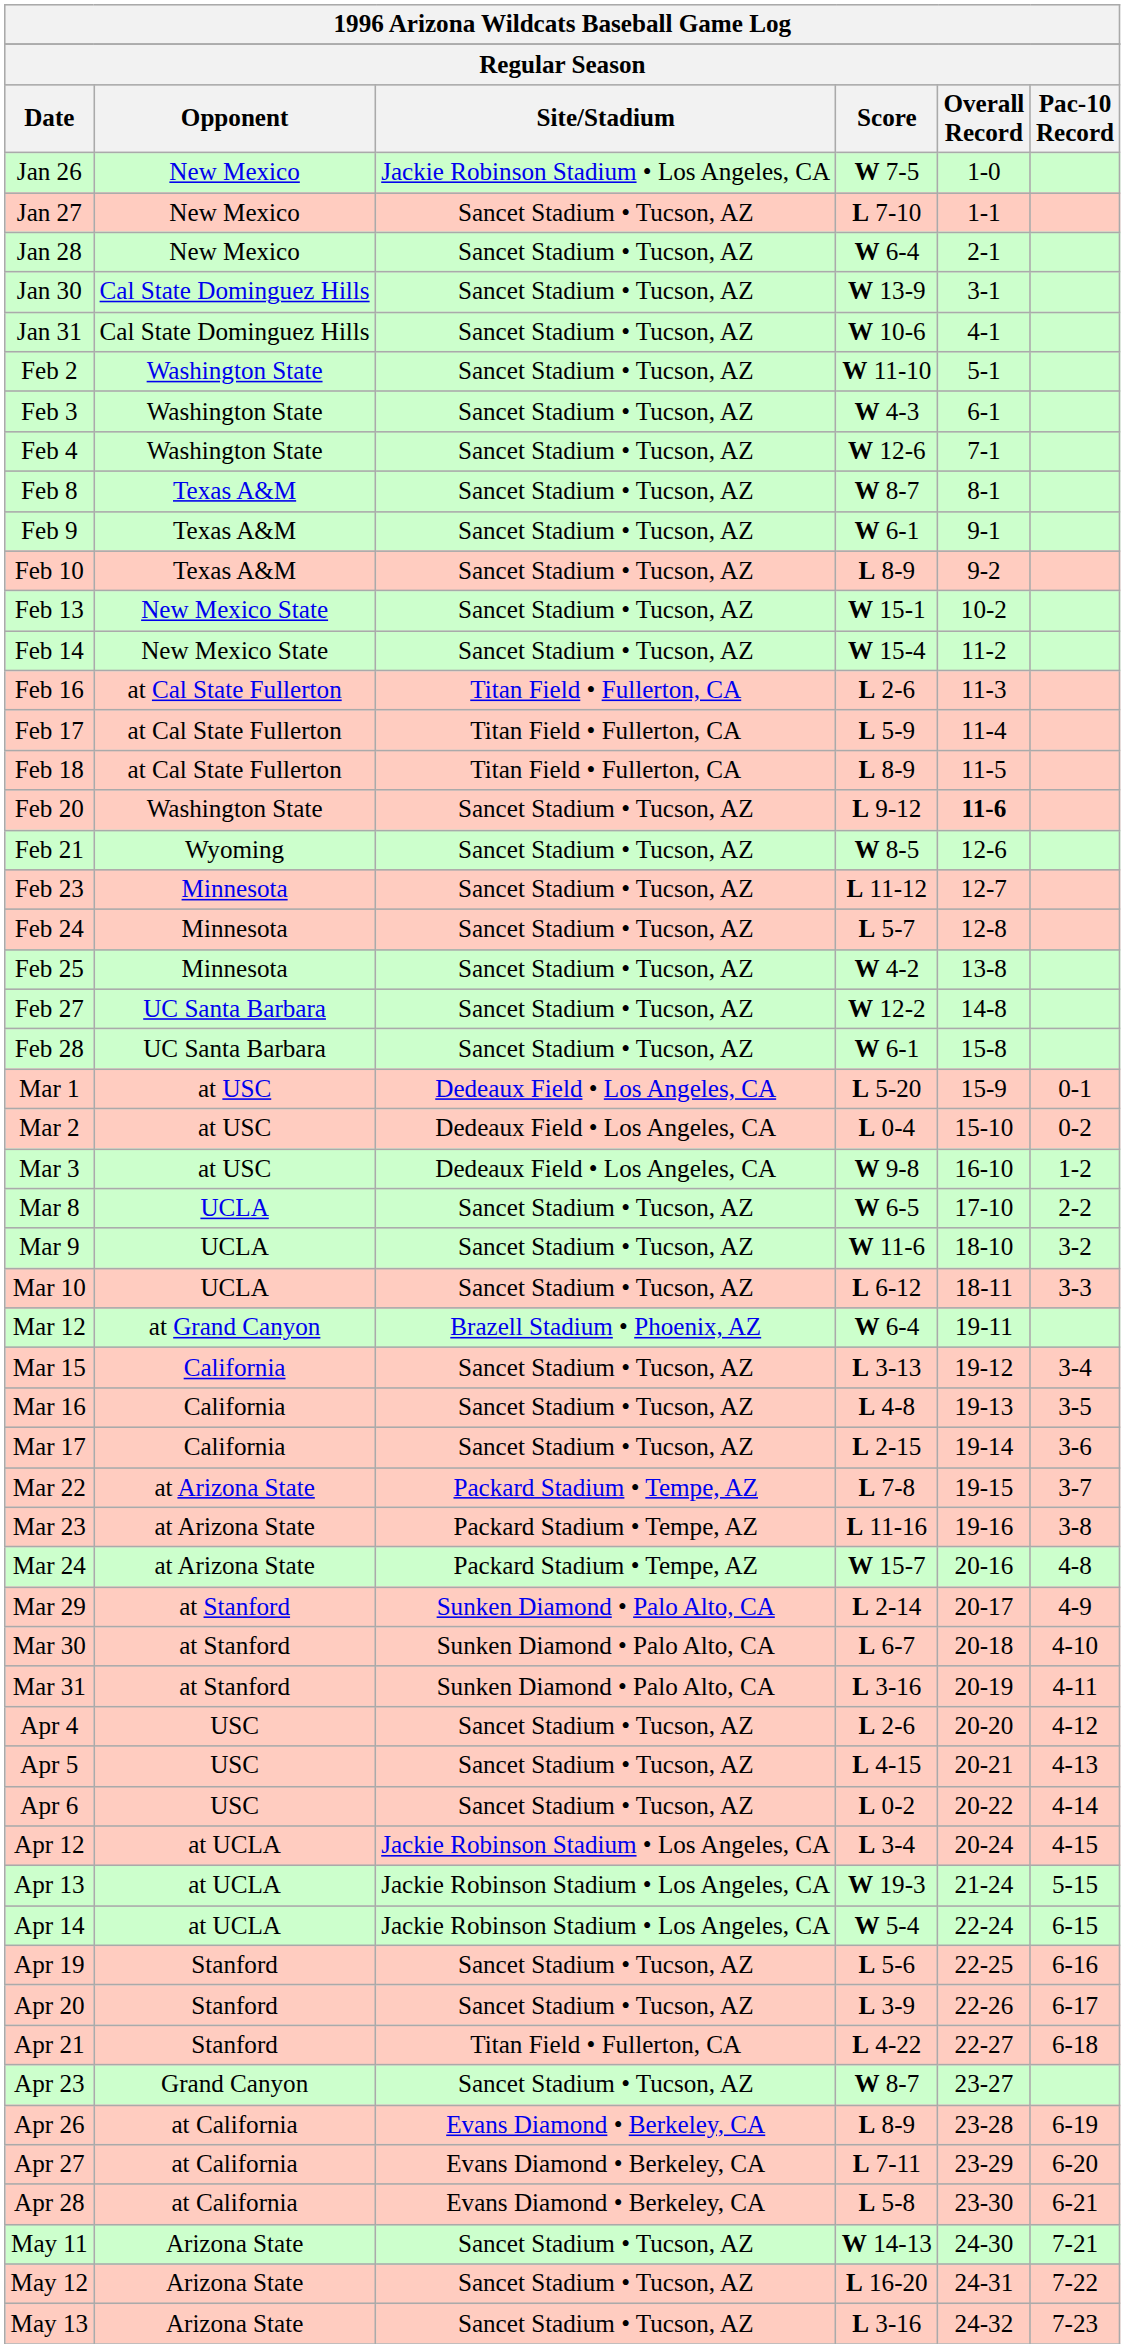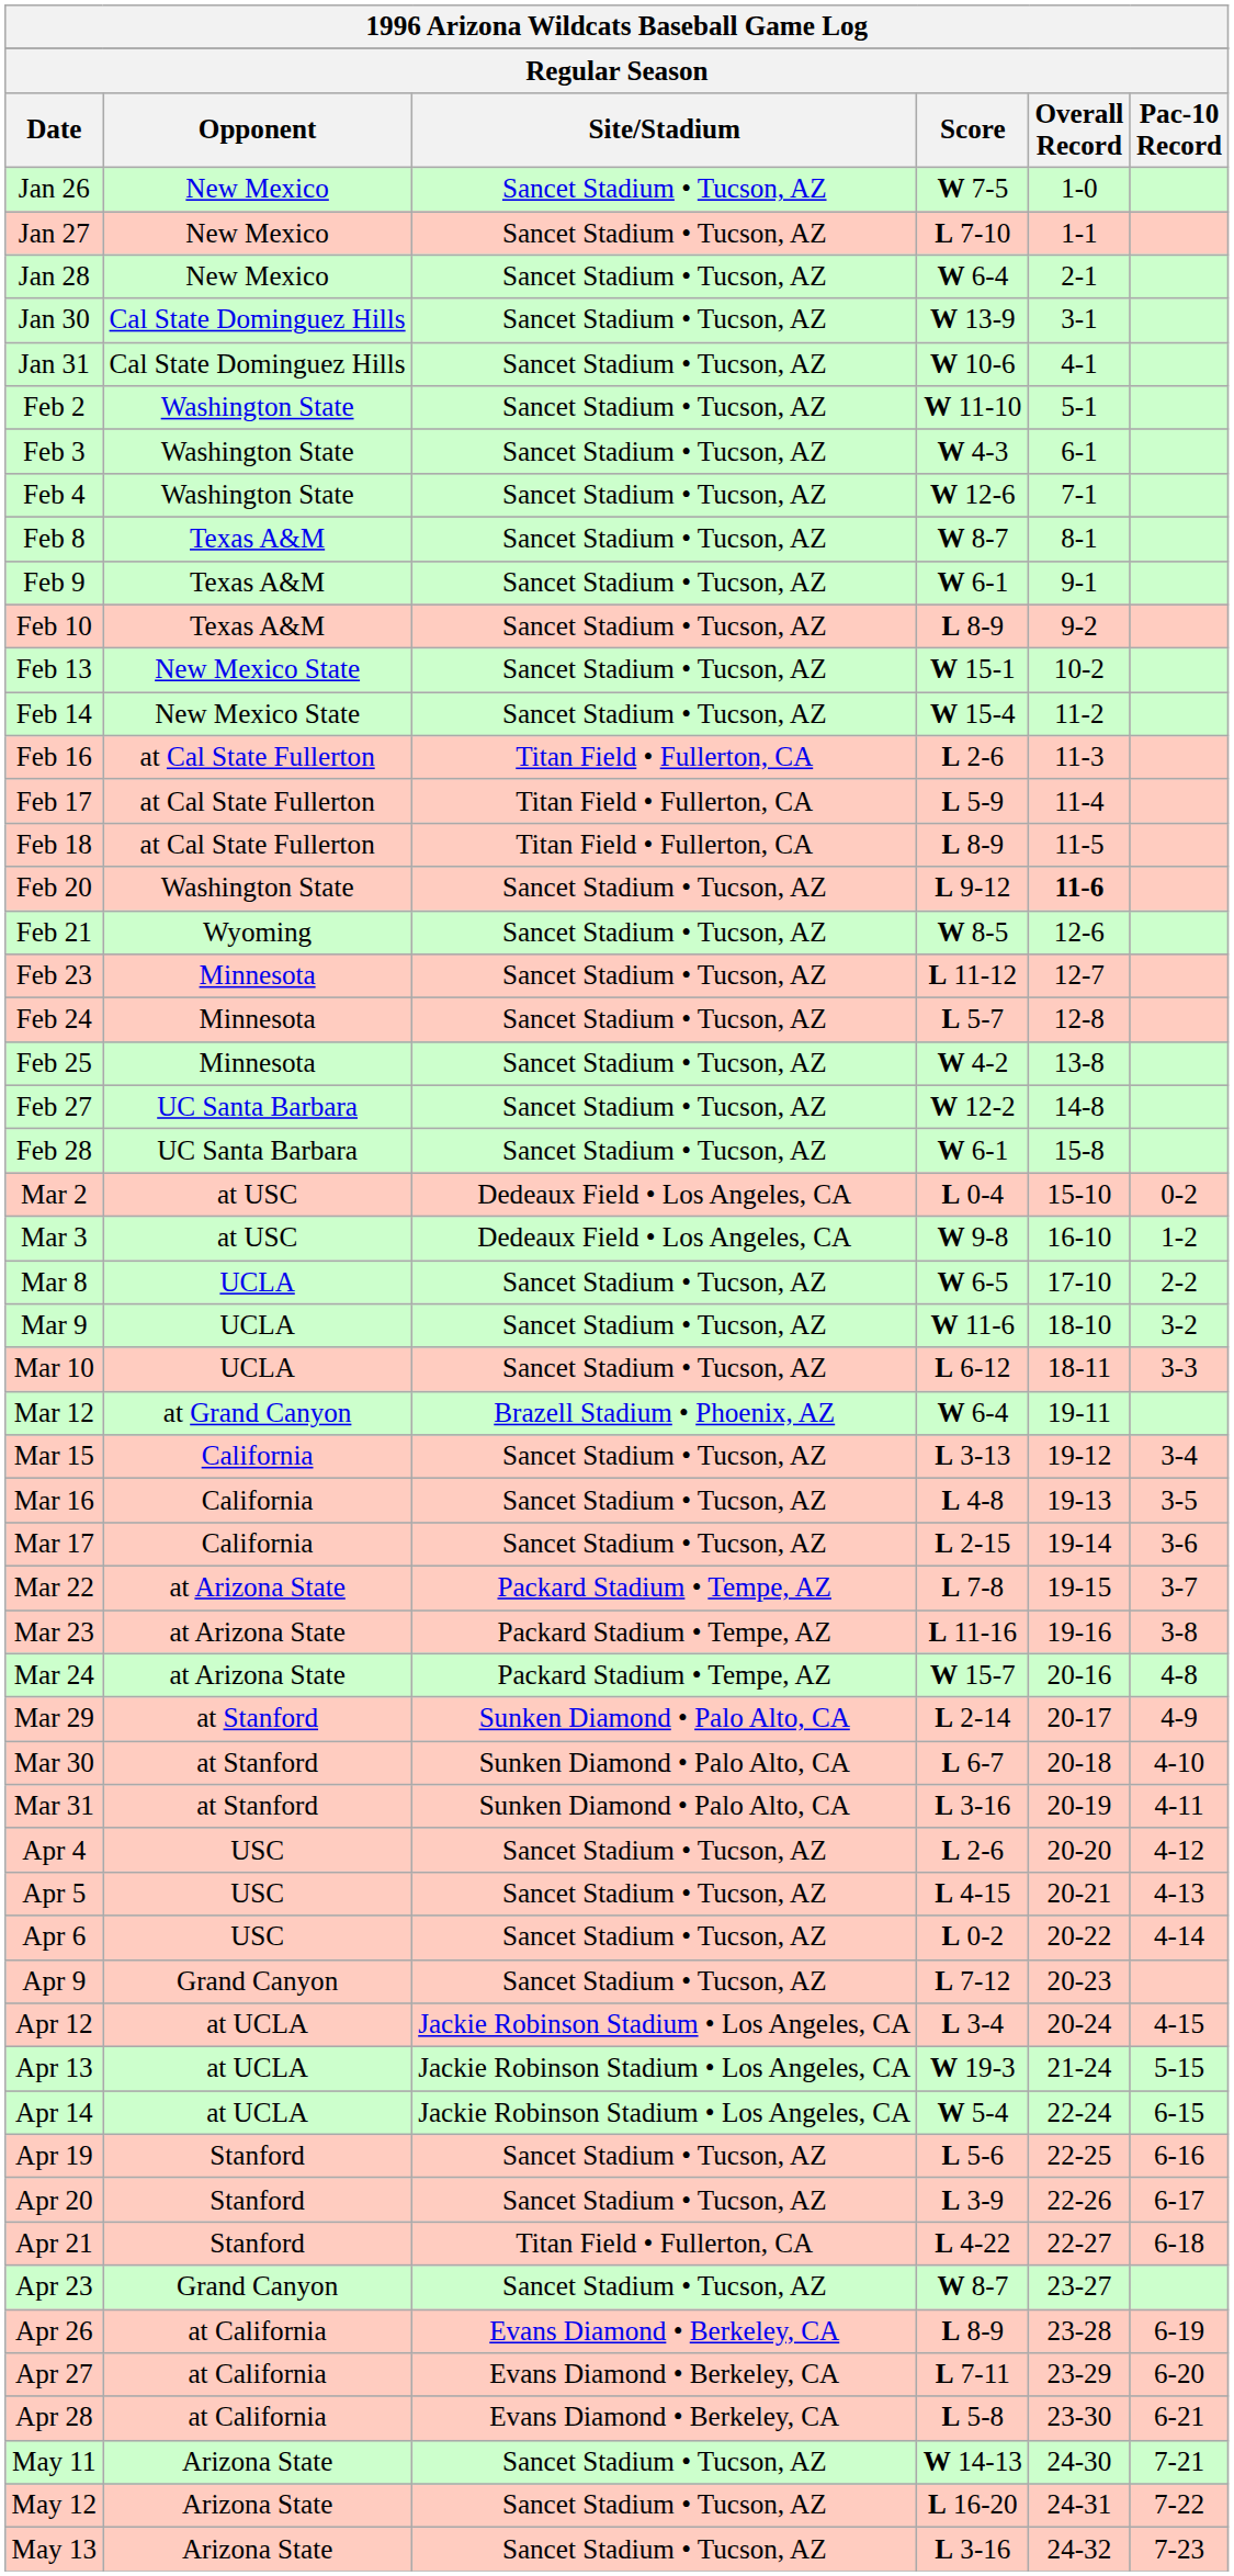Jan 26 | Site/Stadium: Jackie Robinson Stadium • Los Angeles, CA -> Sancet Stadium • Tucson, AZ
- row: Mar 1 | at USC | Dedeaux Field • Los Angeles, CA | L 5-20 | 15-9 | 0-1
+ row: Apr 9 | Grand Canyon | Sancet Stadium • Tucson, AZ | L 7-12 | 20-23
